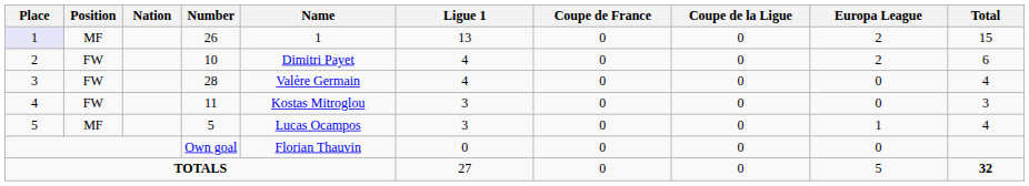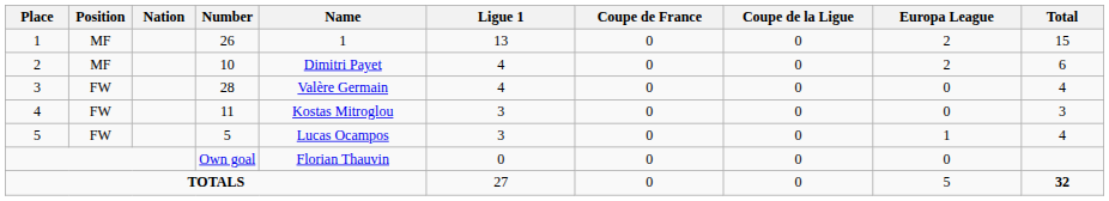row 2 | Place: lavender background -> no background
row 3 | Position: FW -> MF
row 6 | Position: MF -> FW
